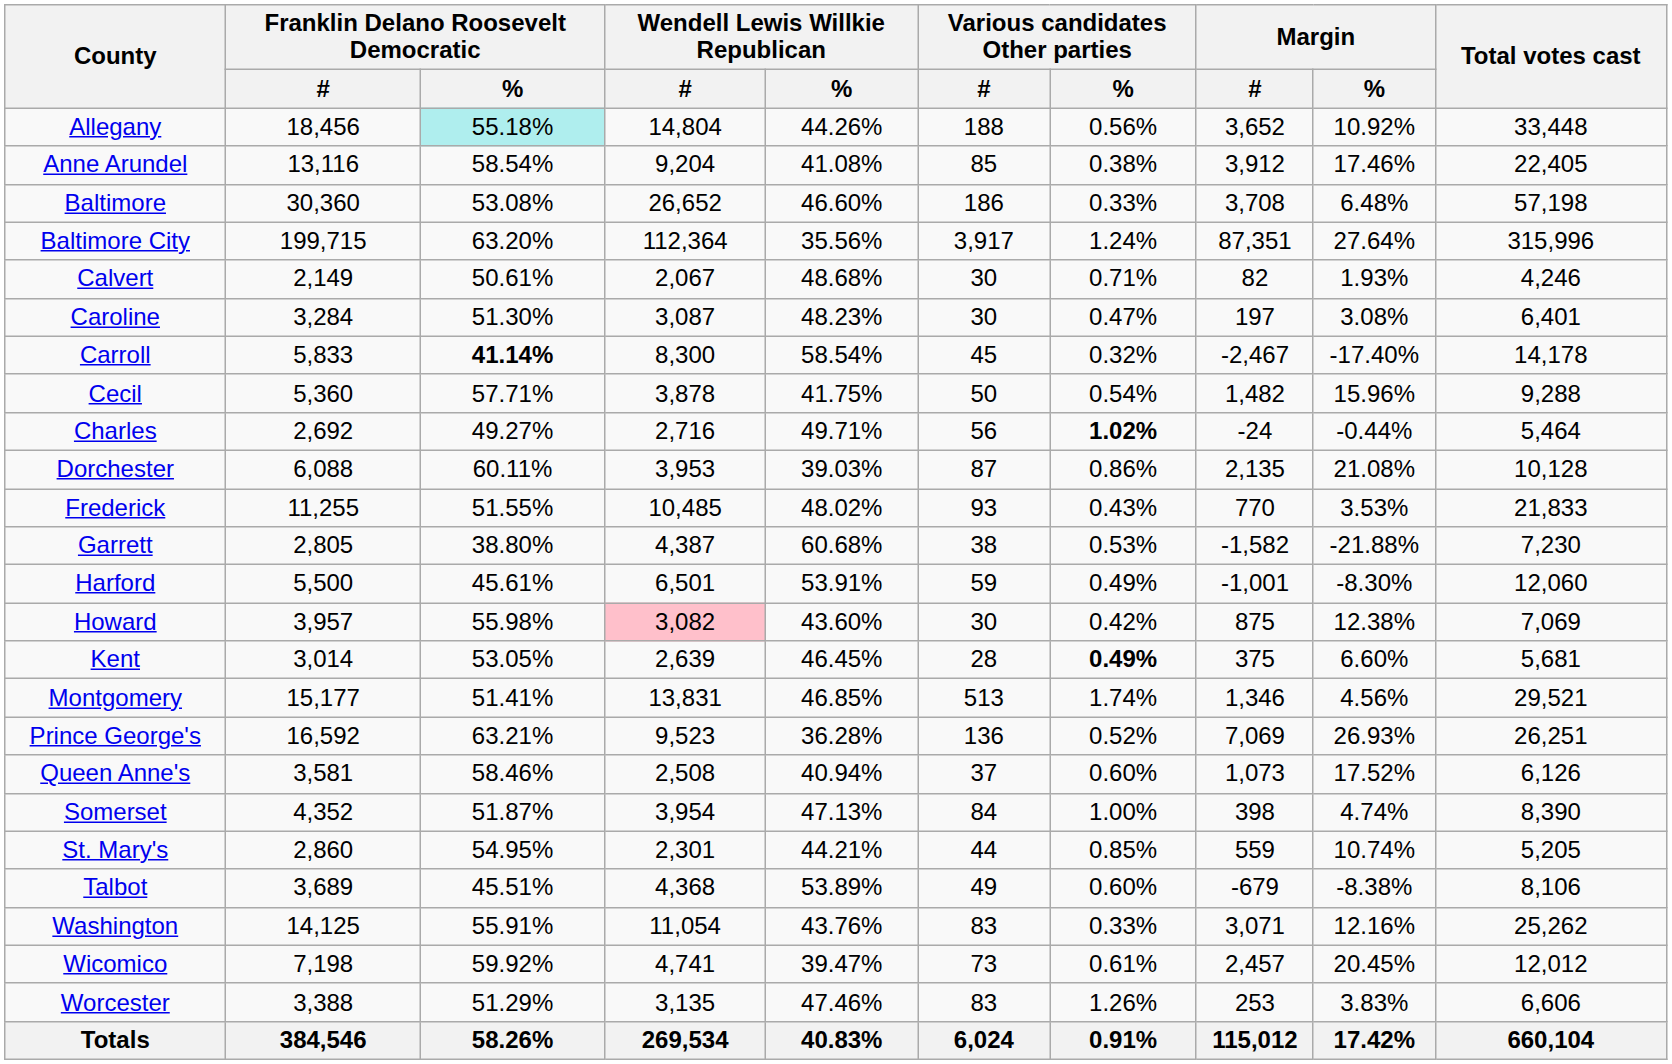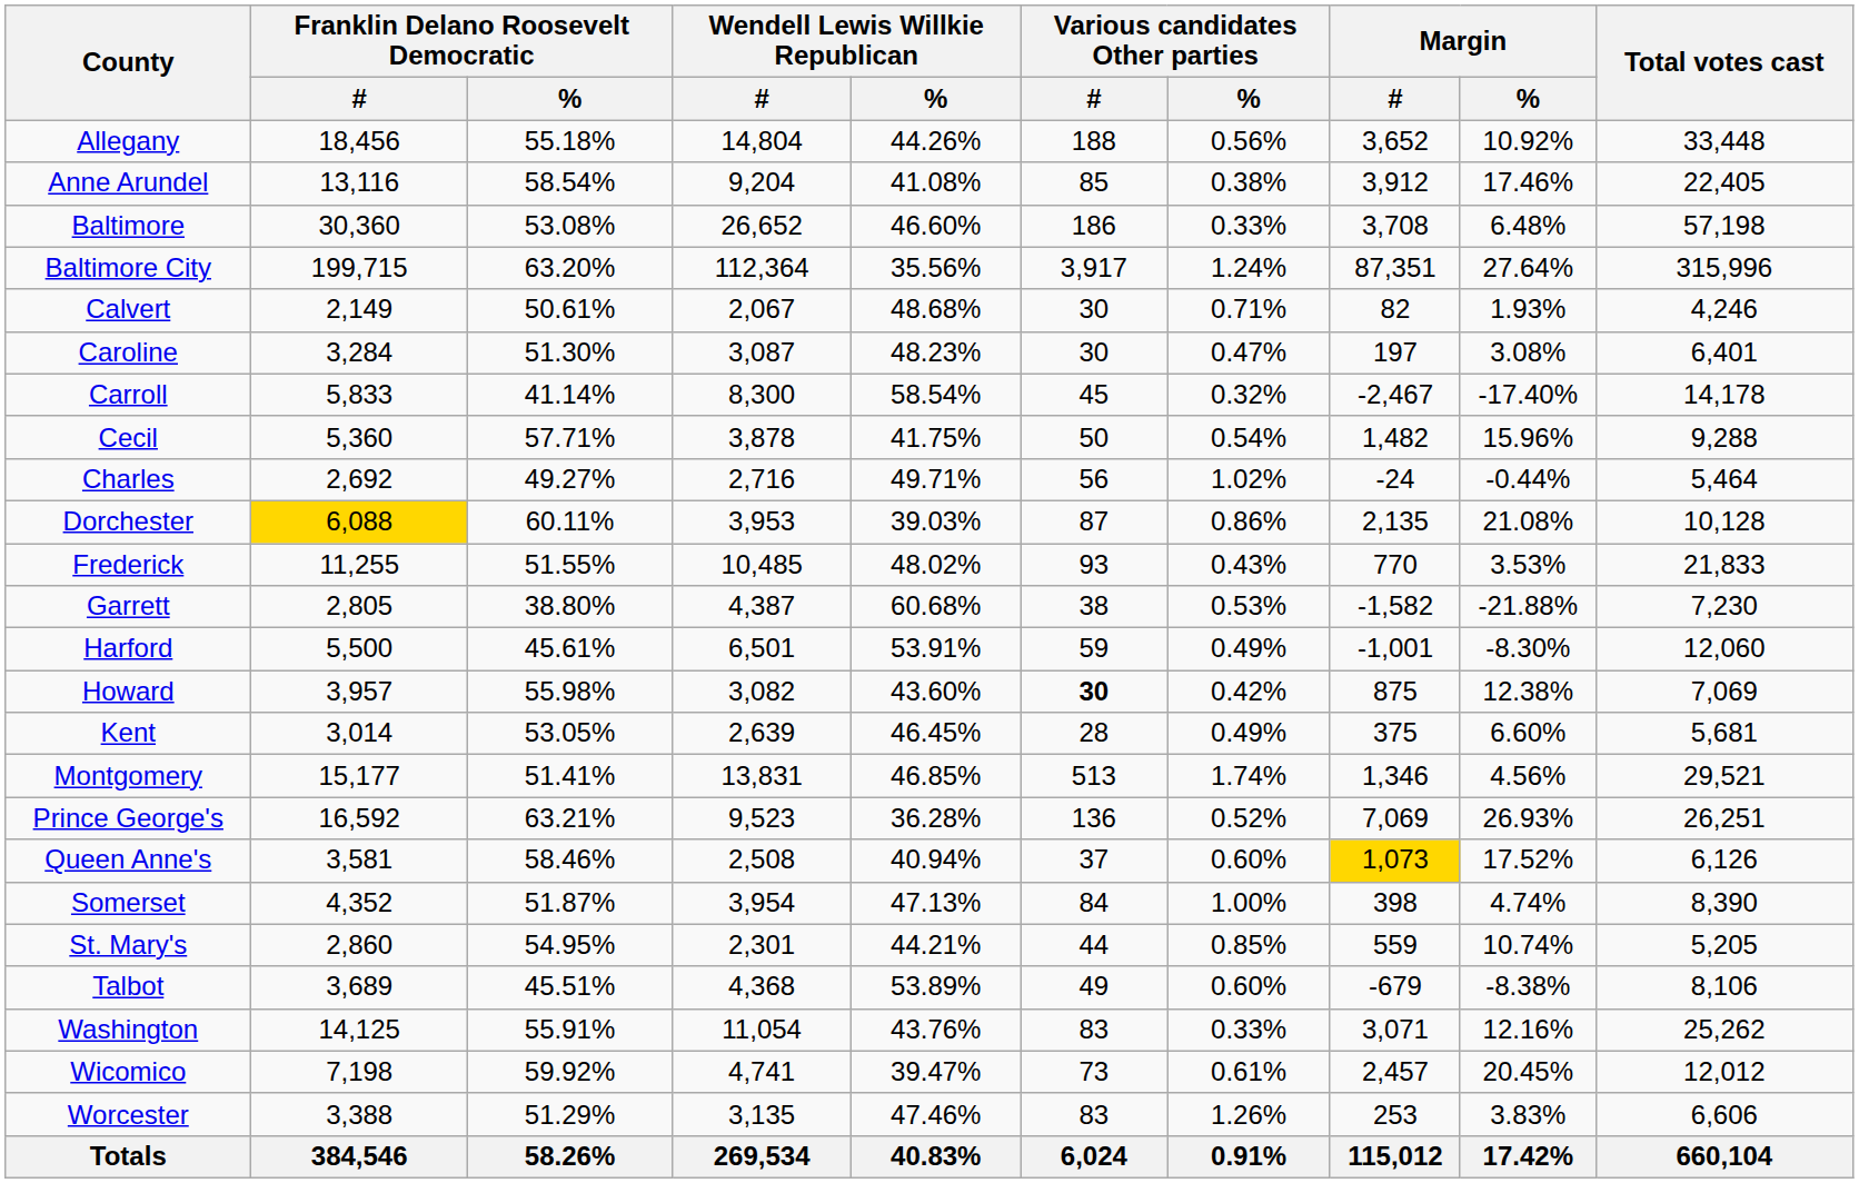Allegany | Franklin Delano Roosevelt Democratic / %: paleturquoise background -> no background
Carroll | Franklin Delano Roosevelt Democratic / %: bold -> normal
Charles | Various candidates Other parties / %: bold -> normal
Dorchester | Franklin Delano Roosevelt Democratic / #: no background -> gold background
Howard | Wendell Lewis Willkie Republican / #: pink background -> no background
Howard | Various candidates Other parties / #: normal -> bold
Kent | Various candidates Other parties / %: bold -> normal
Queen Anne's | Margin / #: no background -> gold background
